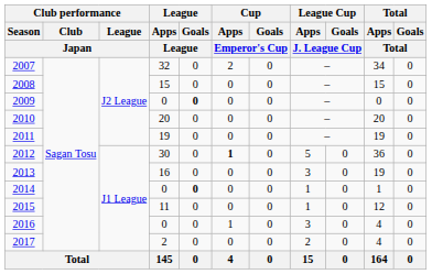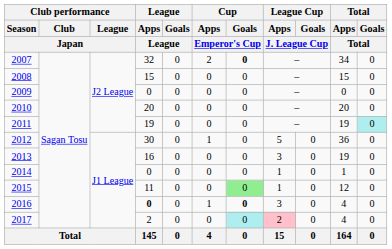2007 | Cup / Goals / Emperor's Cup: normal -> bold
2009 | League / Goals / League: bold -> normal
2011 | Total / Goals / Total: no background -> paleturquoise background
2012 | Cup / Apps / Emperor's Cup: bold -> normal
2014 | League / Goals / League: bold -> normal
2015 | Cup / Goals / Emperor's Cup: no background -> lightgreen background
2016 | League / Apps / League: normal -> bold
2016 | Cup / Goals / Emperor's Cup: normal -> bold
2017 | Cup / Goals / Emperor's Cup: no background -> paleturquoise background
2017 | League Cup / Apps / J. League Cup: no background -> pink background
